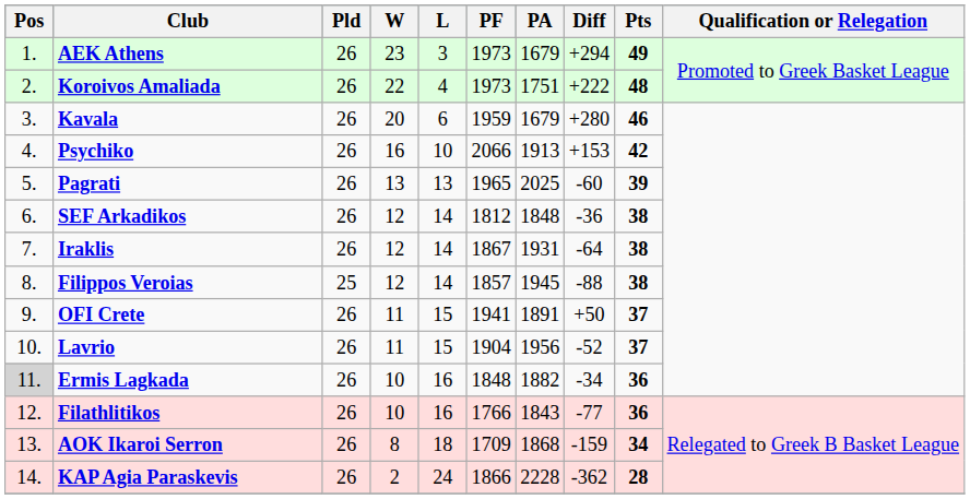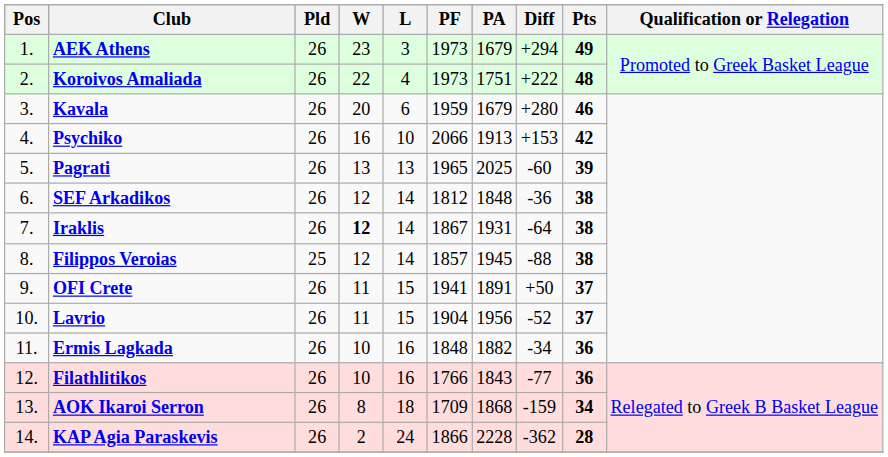Iraklis | W: normal -> bold
Ermis Lagkada | Pos: lightgrey background -> no background
